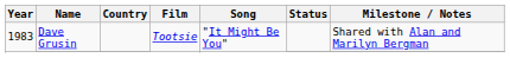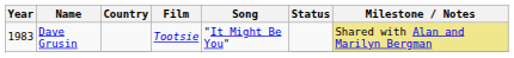Dave Grusin | Milestone / Notes: no background -> khaki background
